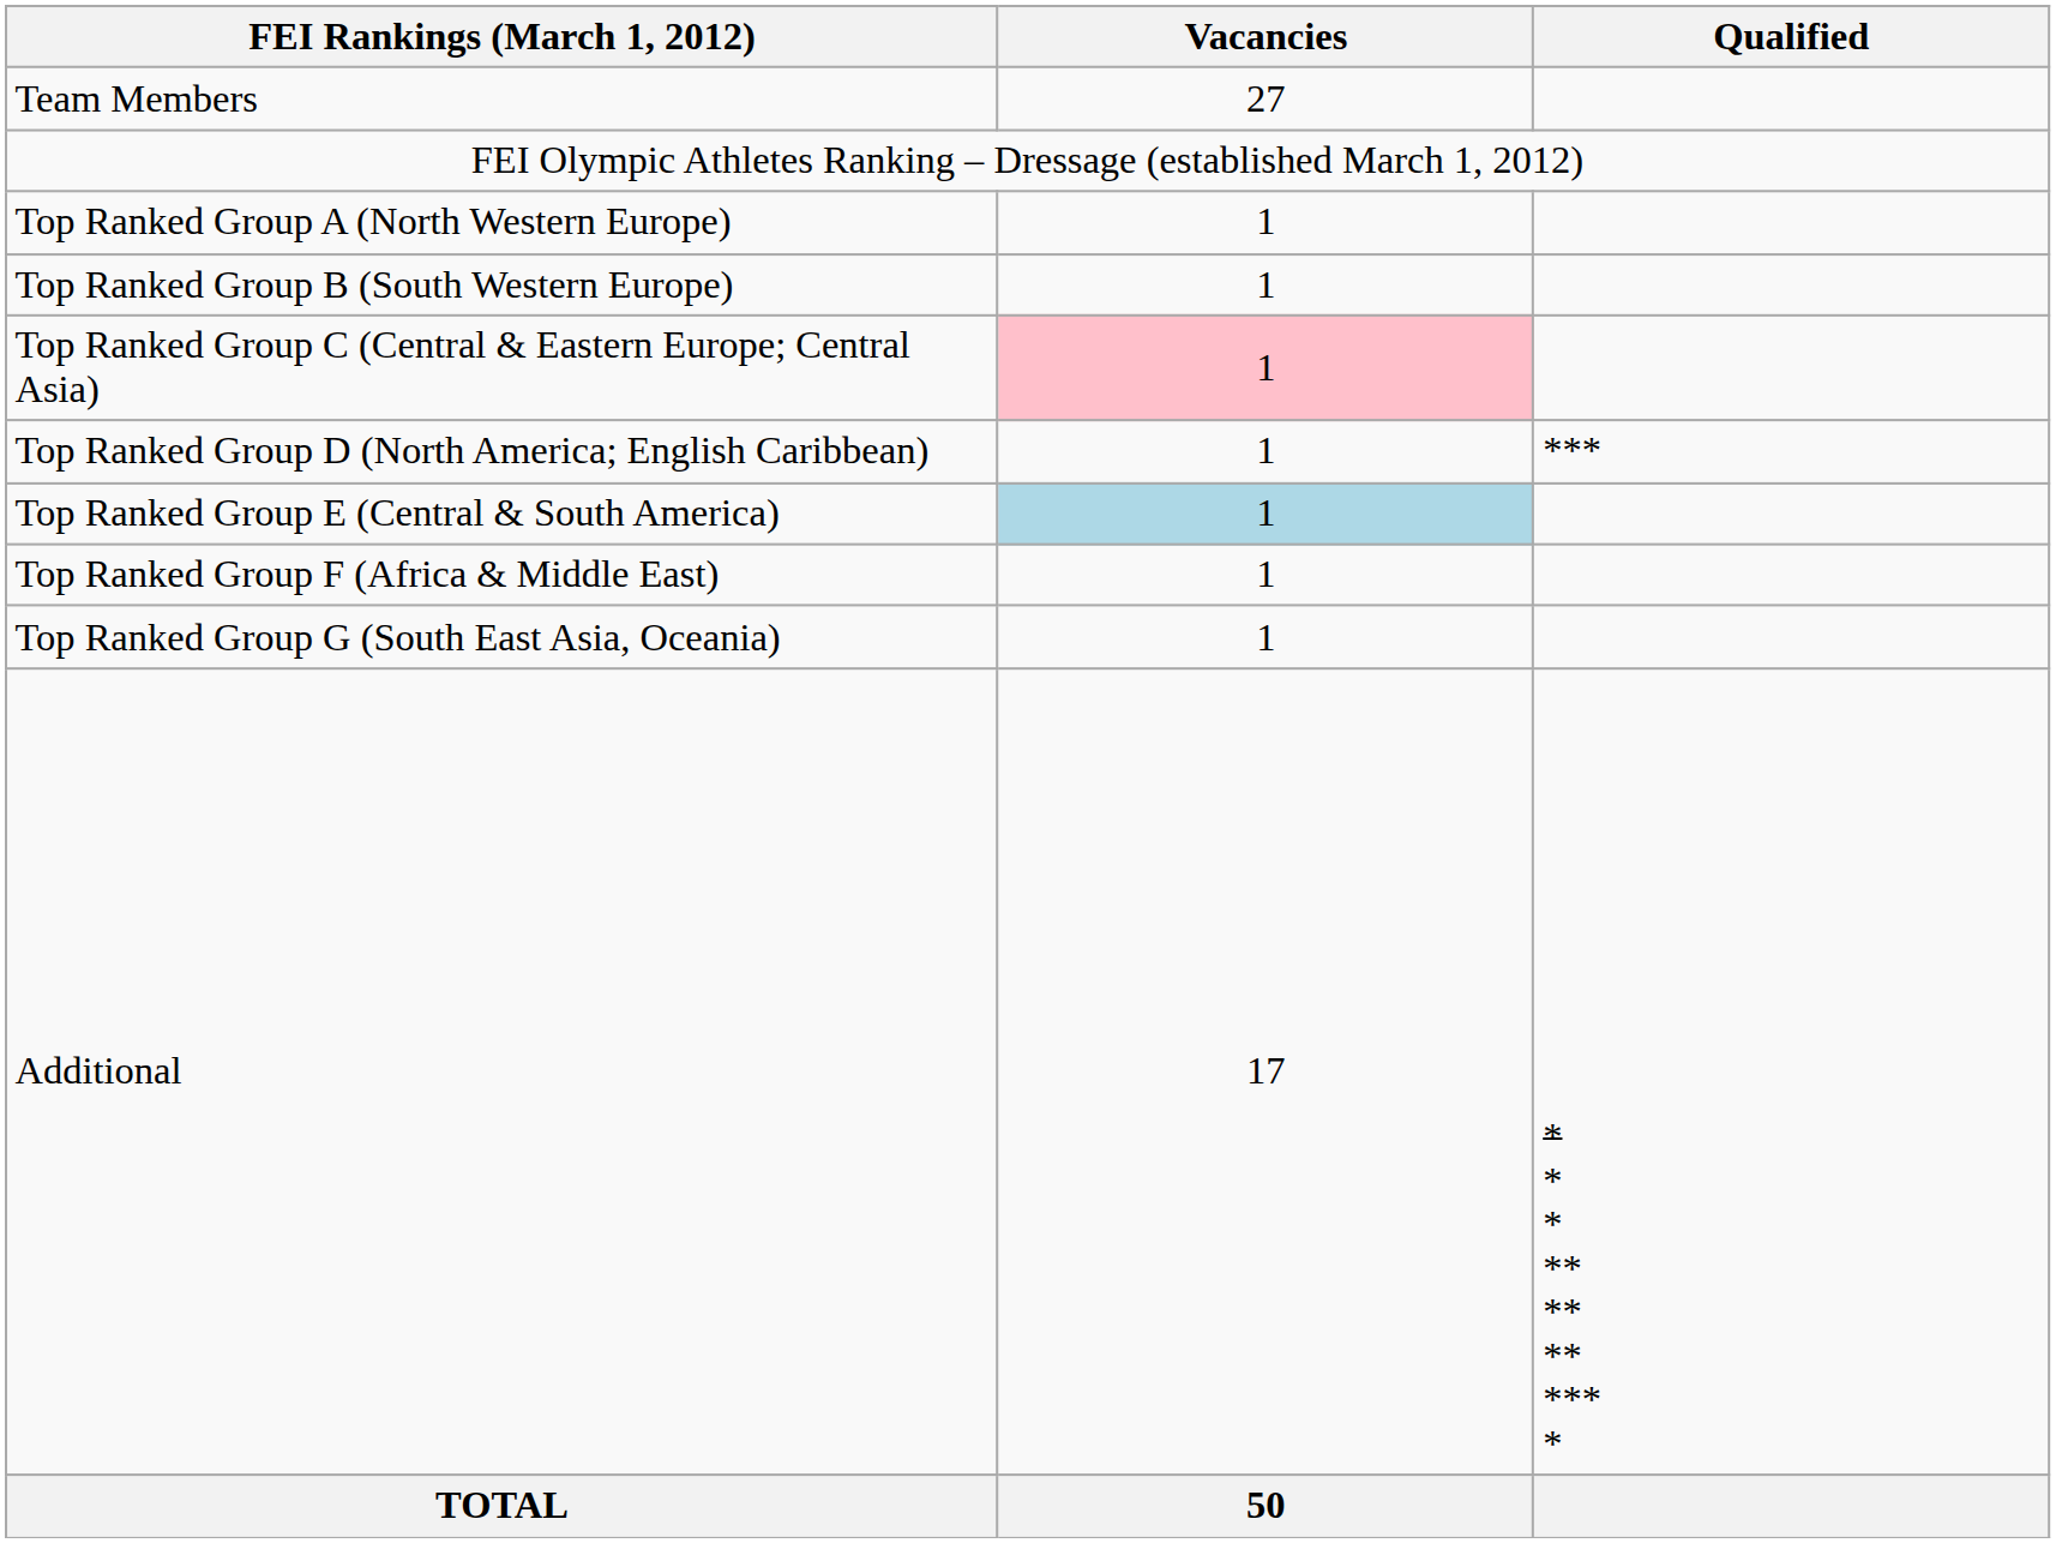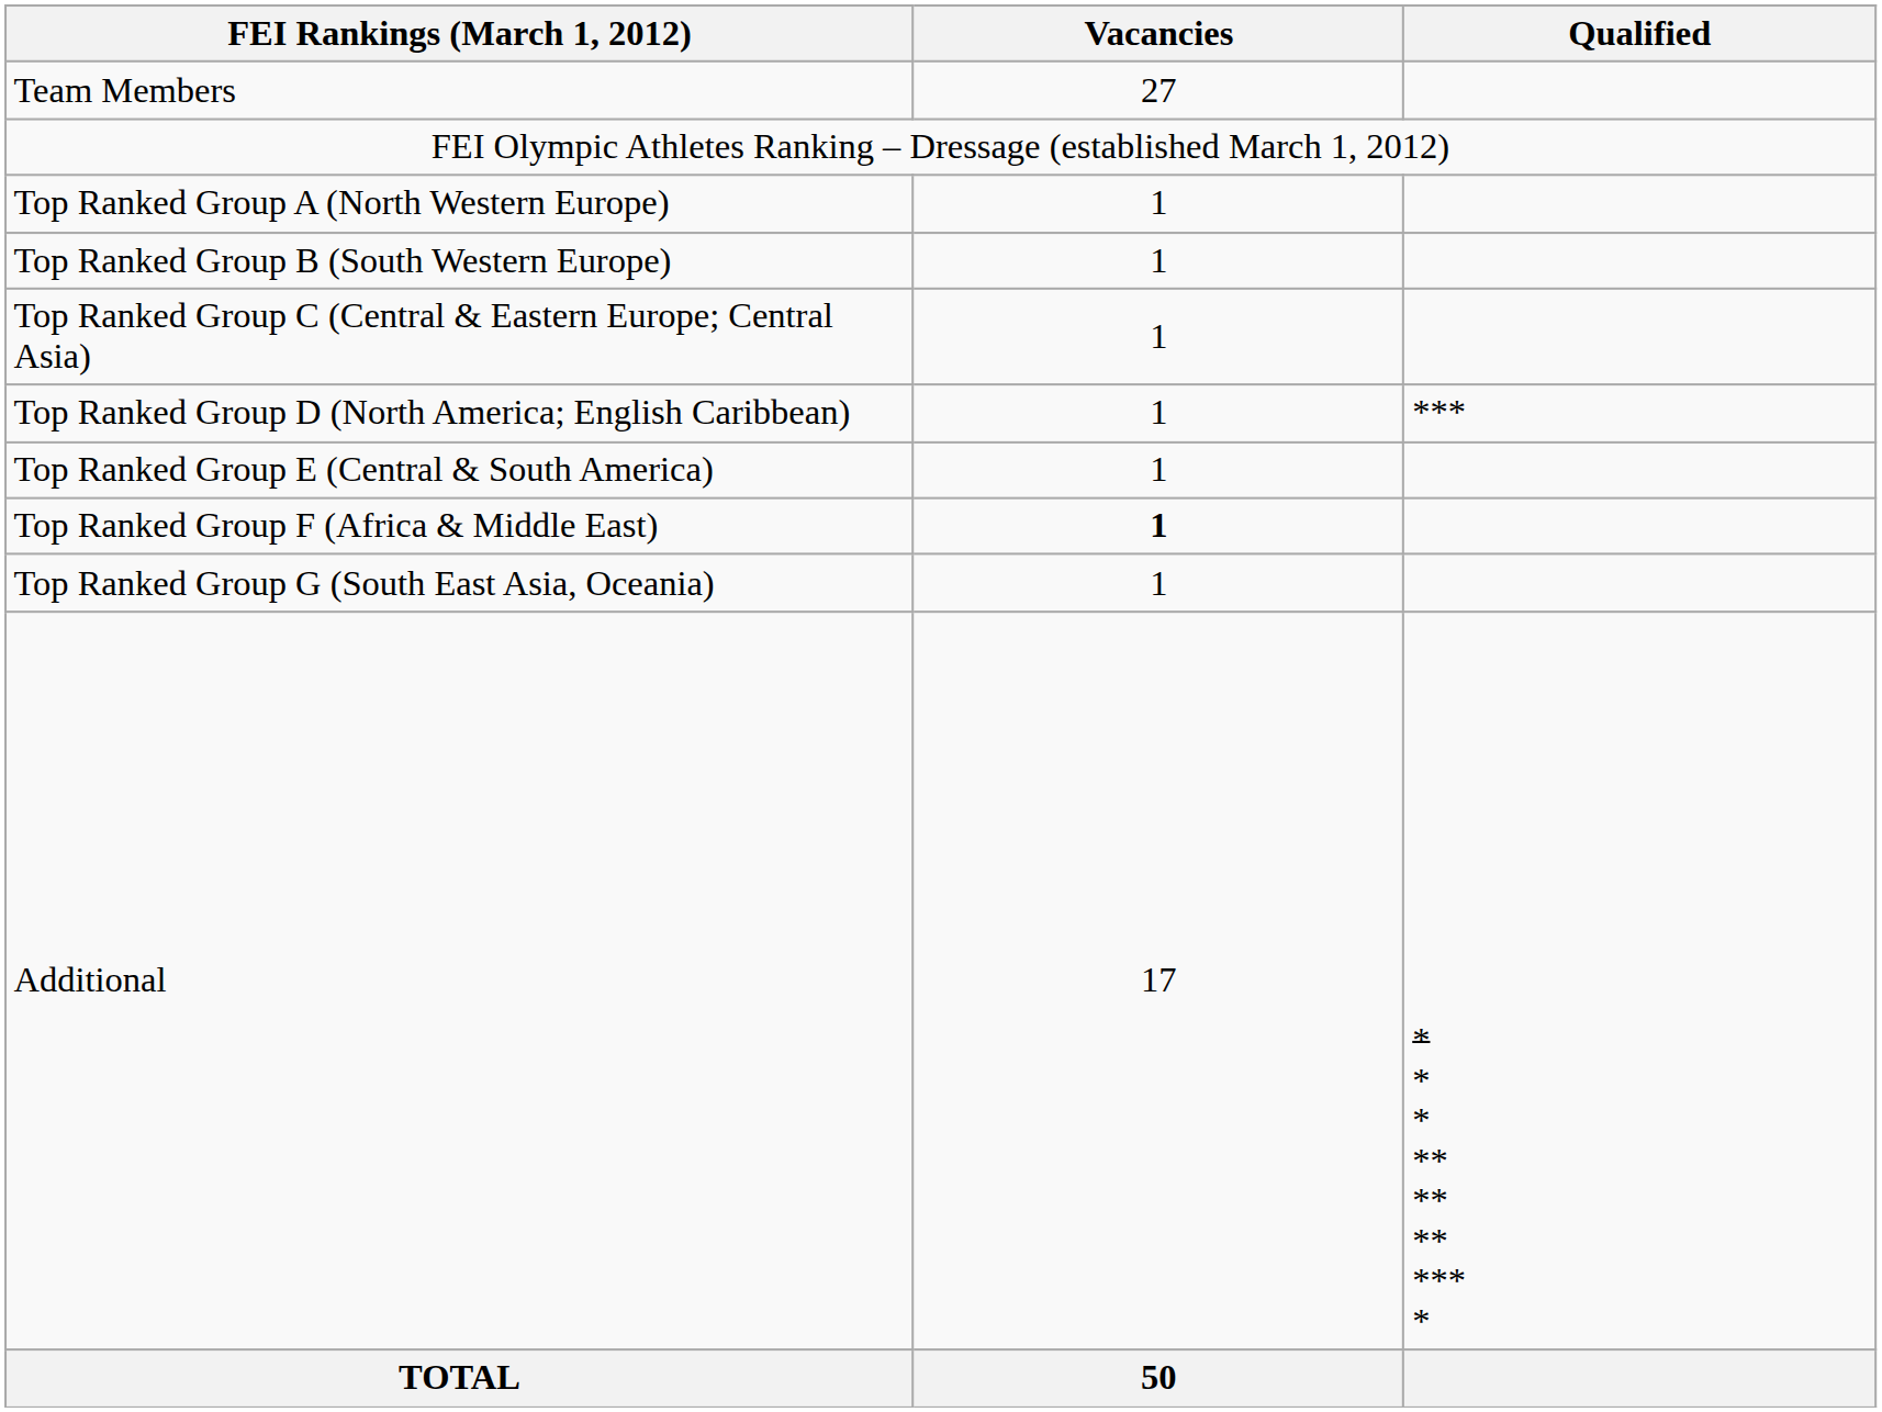Top Ranked Group C (Central & Eastern Europe; Central Asia) | Vacancies: pink background -> no background
Top Ranked Group E (Central & South America) | Vacancies: lightblue background -> no background
Top Ranked Group F (Africa & Middle East) | Vacancies: normal -> bold
